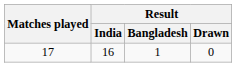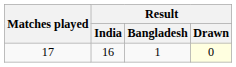17 | Result / Drawn: no background -> lightyellow background
